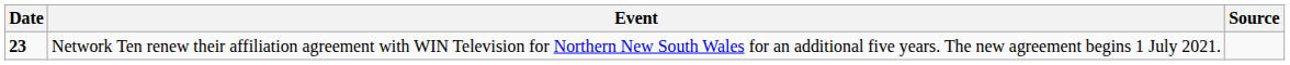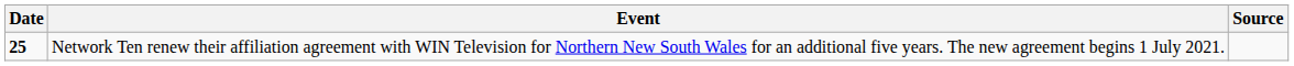row 2 | Date: 23 -> 25
